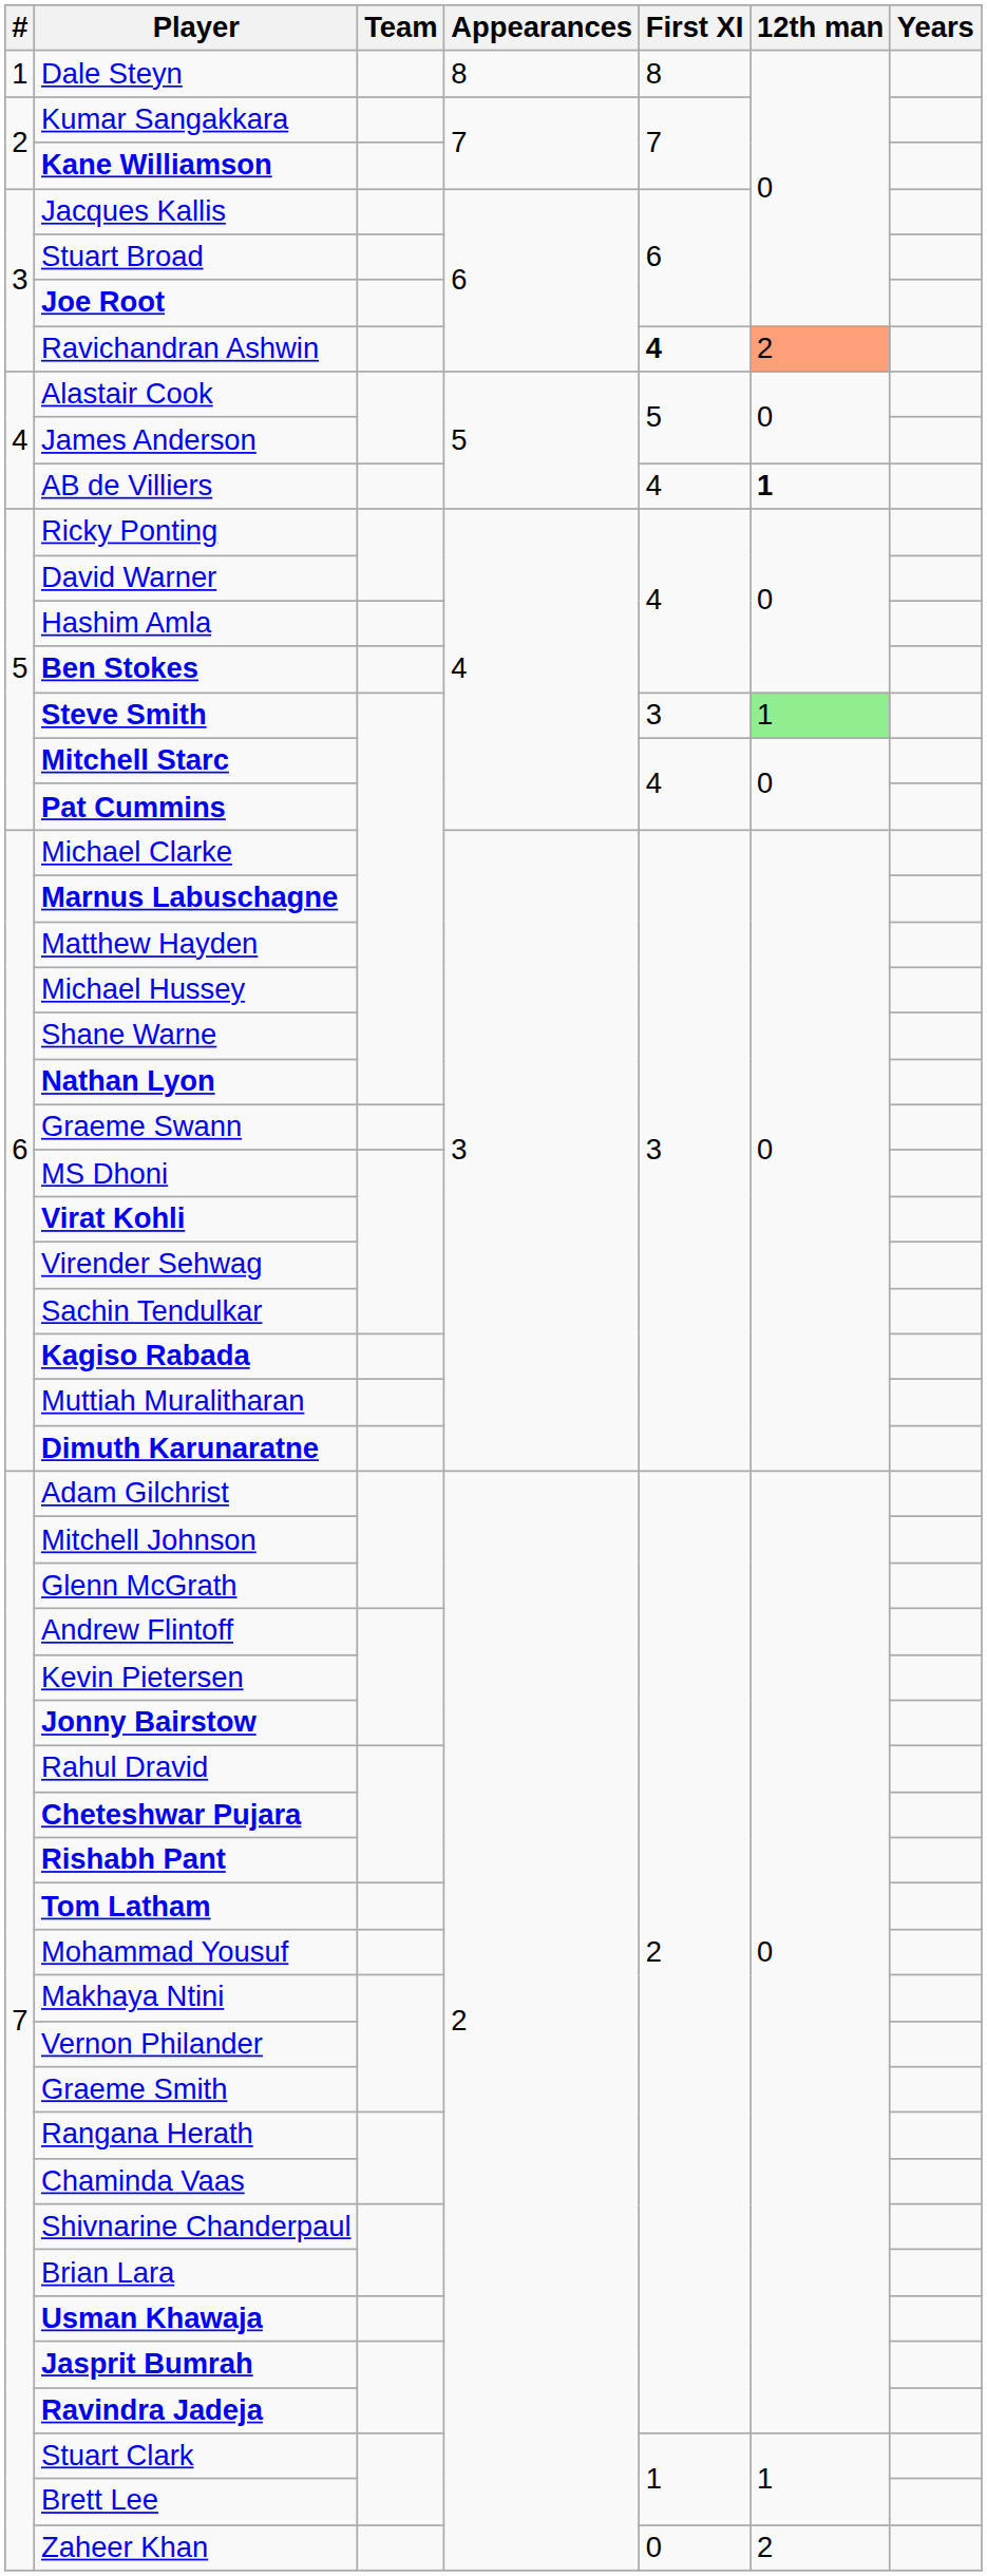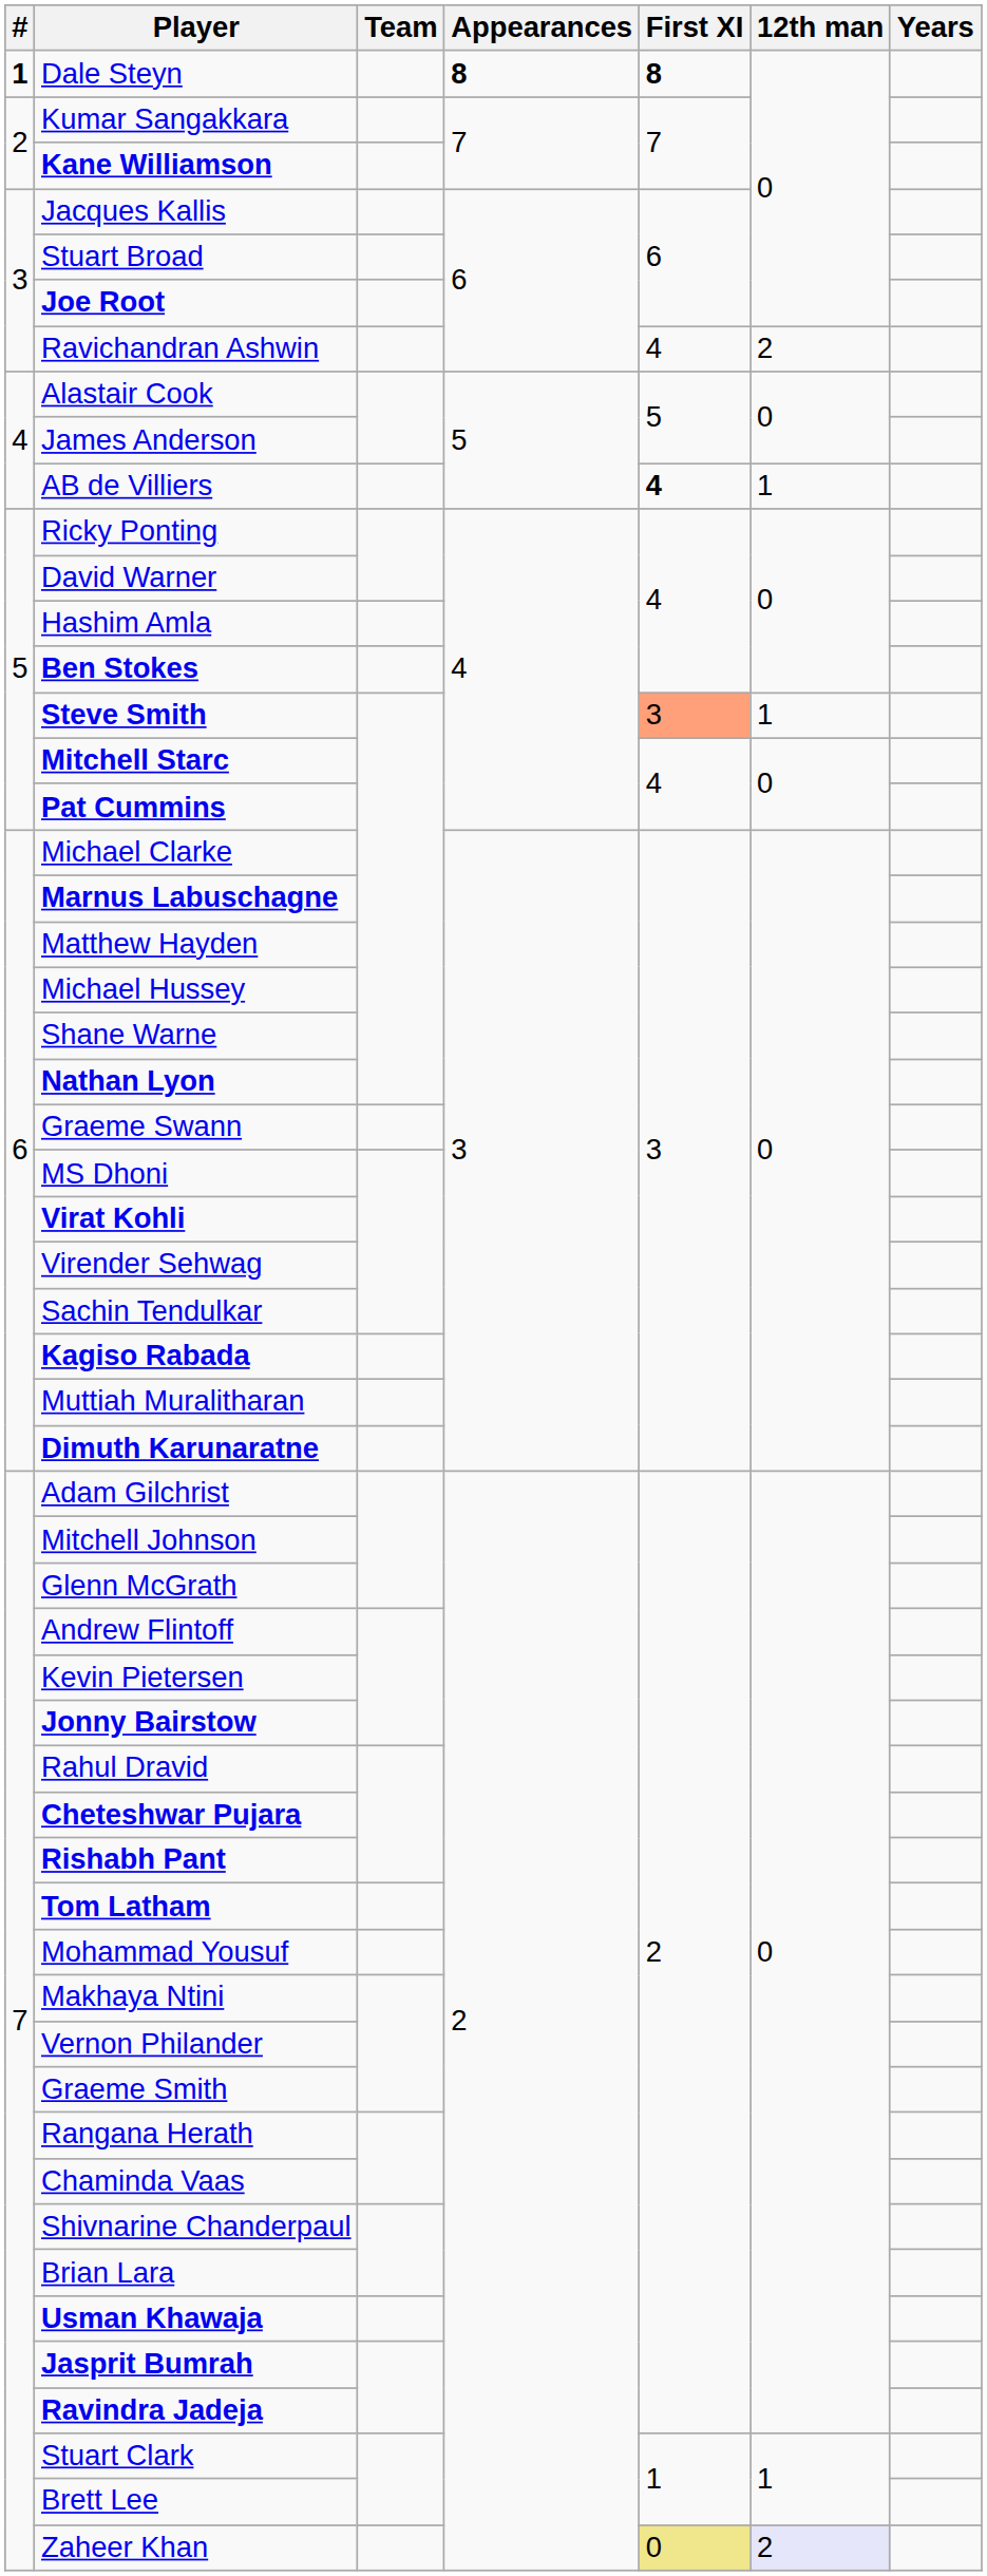Dale Steyn | #: normal -> bold
Dale Steyn | Appearances: normal -> bold
Dale Steyn | First XI: normal -> bold
Ravichandran Ashwin | First XI: bold -> normal
Ravichandran Ashwin | 12th man: lightsalmon background -> no background
AB de Villiers | First XI: normal -> bold
AB de Villiers | 12th man: bold -> normal
Steve Smith | First XI: no background -> lightsalmon background
Steve Smith | 12th man: lightgreen background -> no background
Zaheer Khan | First XI: no background -> khaki background
Zaheer Khan | 12th man: no background -> lavender background
